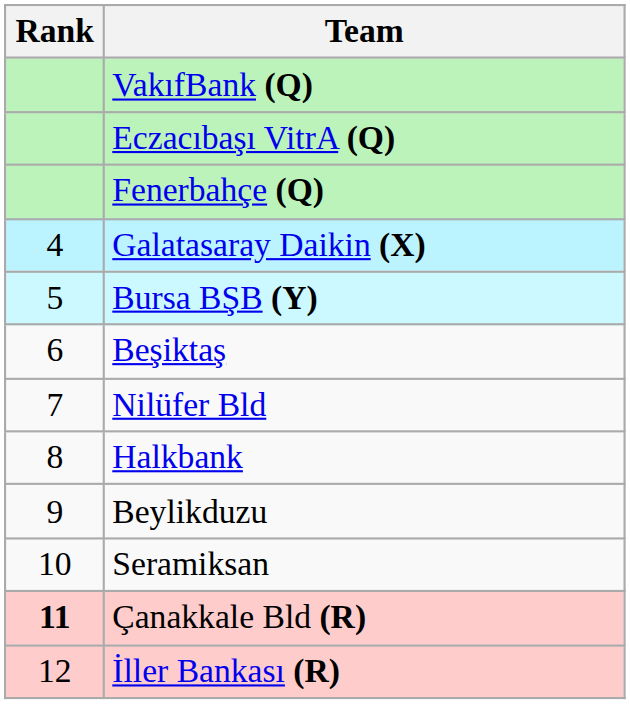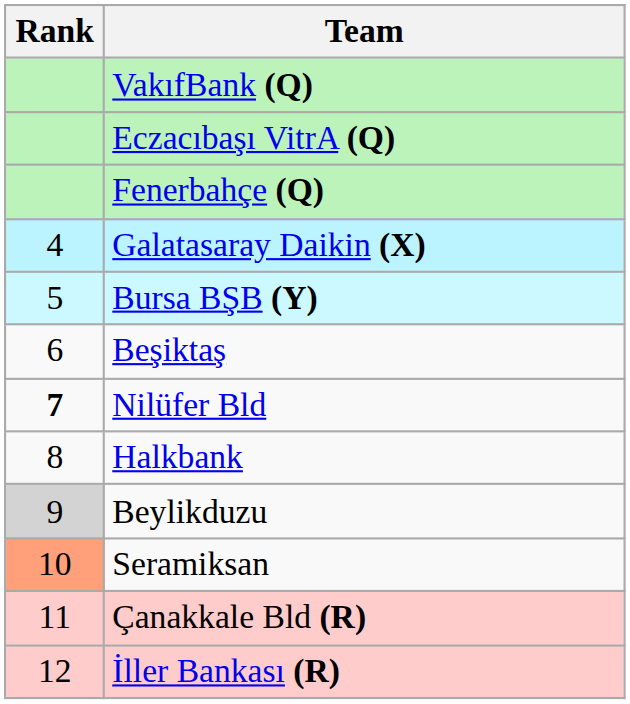Nilüfer Bld | Rank: normal -> bold
Beylikduzu | Rank: no background -> lightgrey background
Seramiksan | Rank: no background -> lightsalmon background
Çanakkale Bld (R) | Rank: bold -> normal
